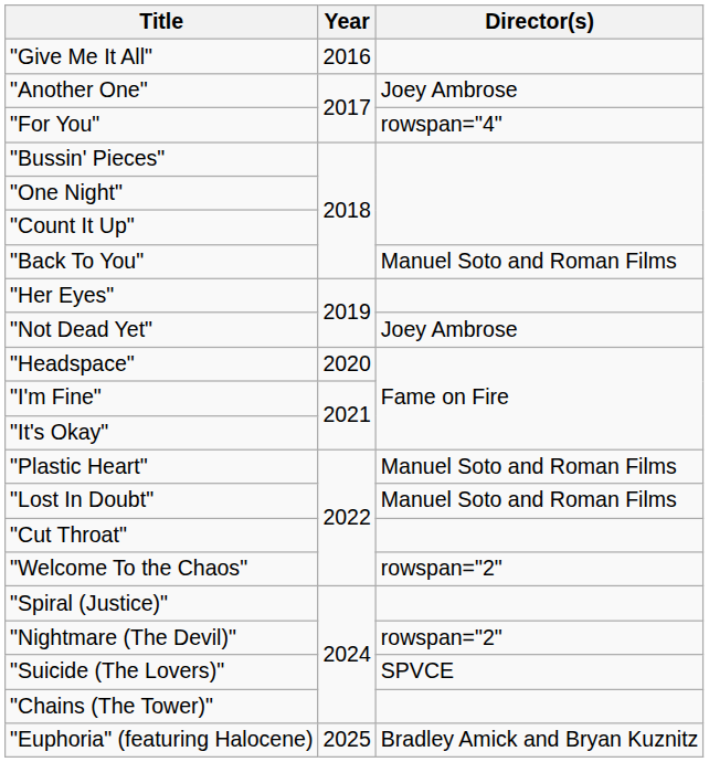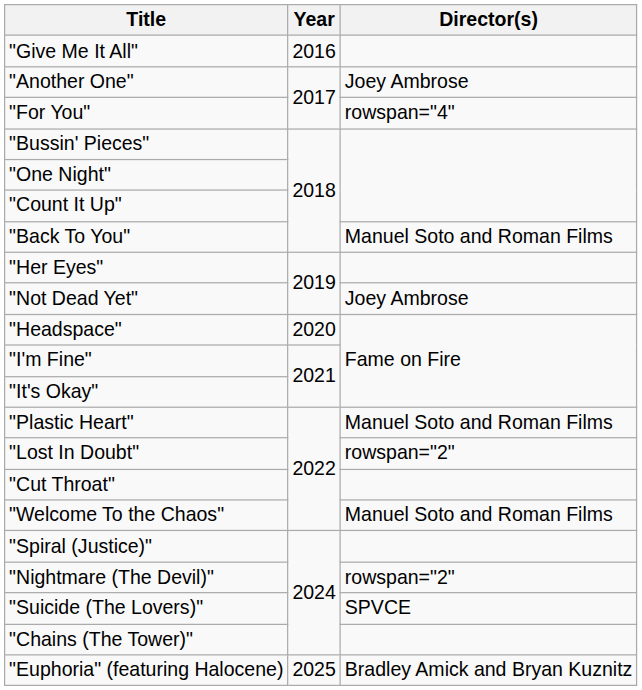"Lost In Doubt" | Director(s): Manuel Soto and Roman Films -> rowspan="2"
"Welcome To the Chaos" | Director(s): rowspan="2" -> Manuel Soto and Roman Films
